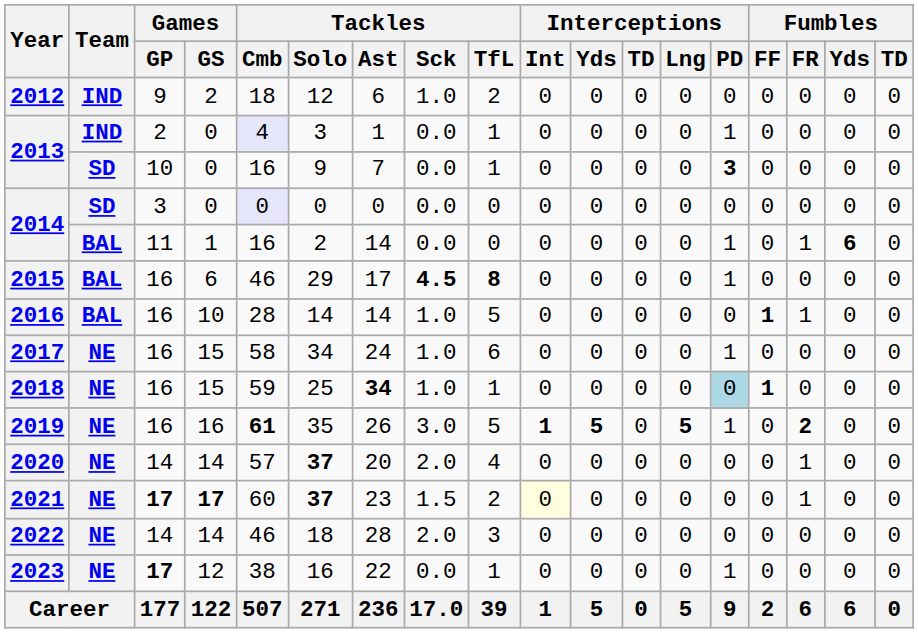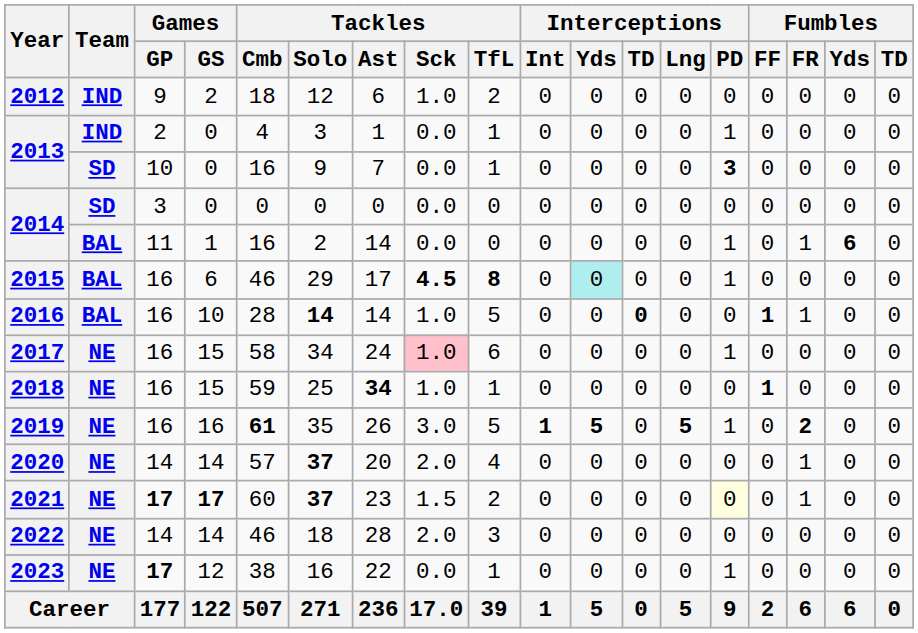2013 / 2 | Tackles / Cmb: lavender background -> no background
2014 / 3 | Tackles / Cmb: lavender background -> no background
2015 | Interceptions / Yds: no background -> paleturquoise background
2016 | Tackles / Solo: normal -> bold
2016 | Interceptions / TD: normal -> bold
2017 | Tackles / Sck: no background -> pink background
2018 | Interceptions / PD: lightblue background -> no background
2021 | Interceptions / Int: lightyellow background -> no background
2021 | Interceptions / PD: no background -> lightyellow background
